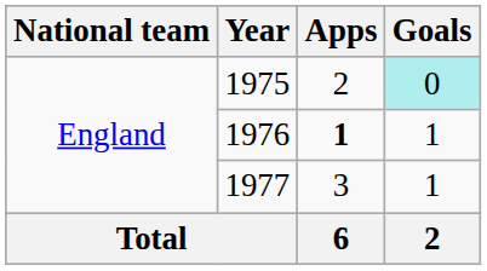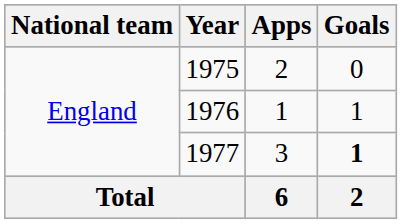1975 | Goals: paleturquoise background -> no background
1976 | Apps: bold -> normal
1977 | Goals: normal -> bold
